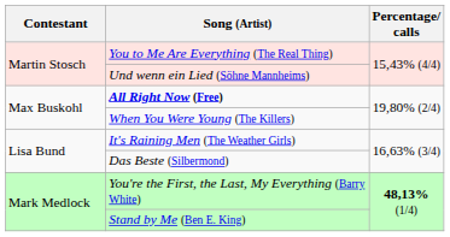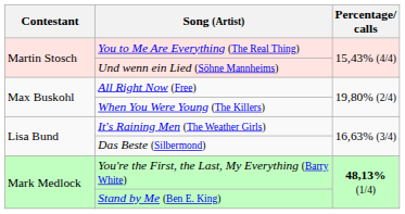All Right Now (Free) | Song (Artist): bold -> normal
